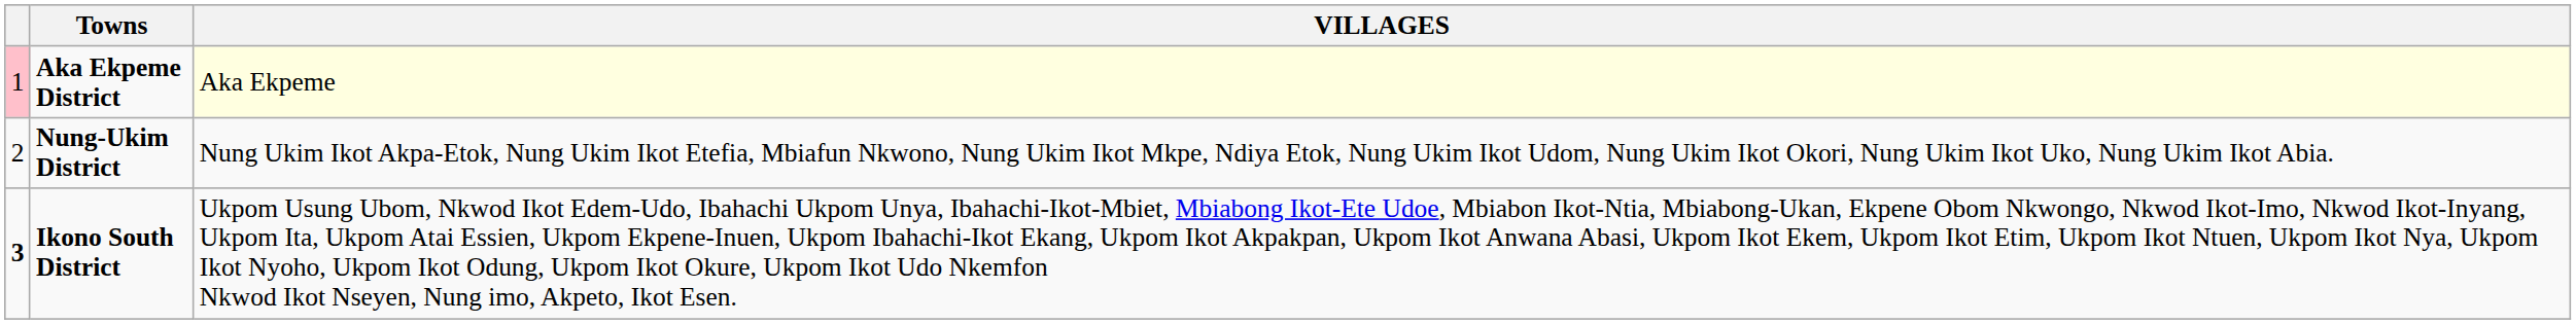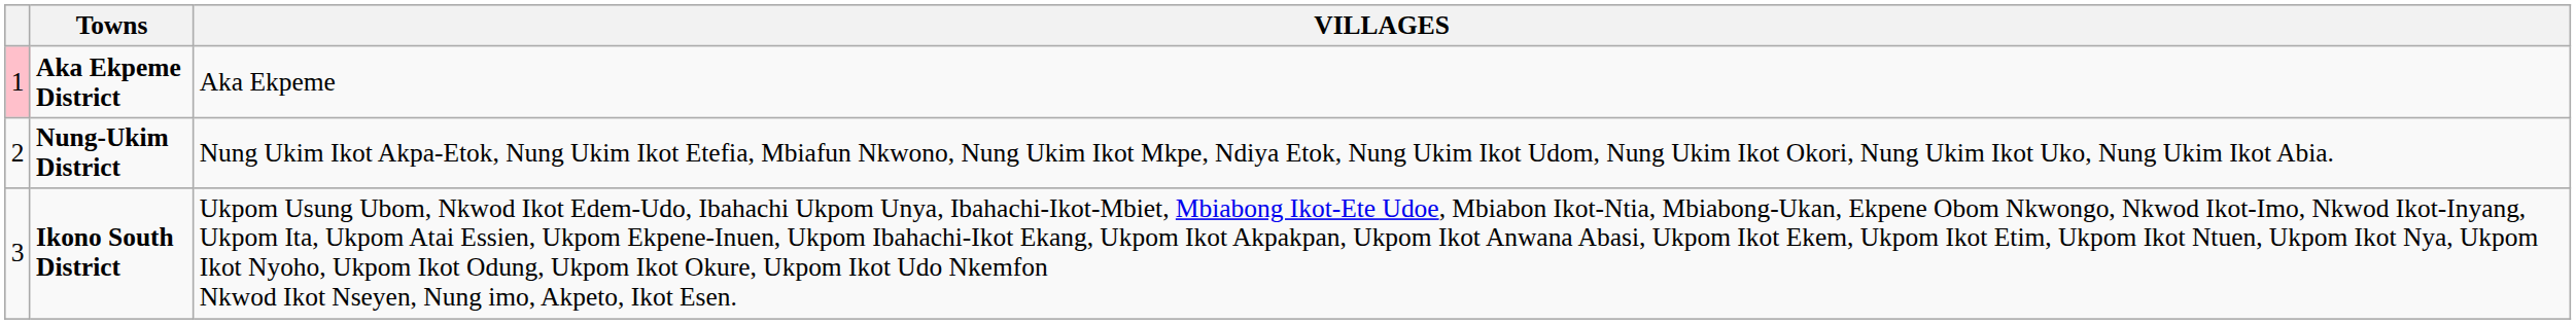Aka Ekpeme District | VILLAGES: lightyellow background -> no background
Ikono South District | column 1: bold -> normal
